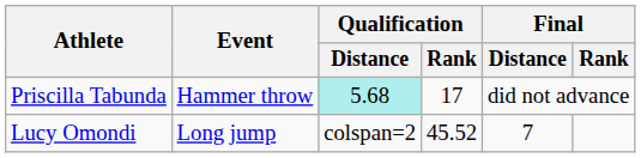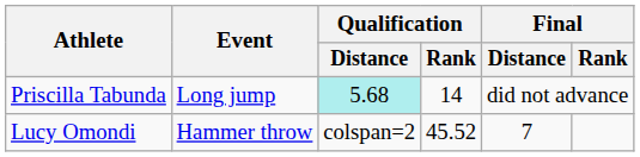Priscilla Tabunda | Event: Hammer throw -> Long jump
Priscilla Tabunda | Qualification / Rank: 17 -> 14
Lucy Omondi | Event: Long jump -> Hammer throw
